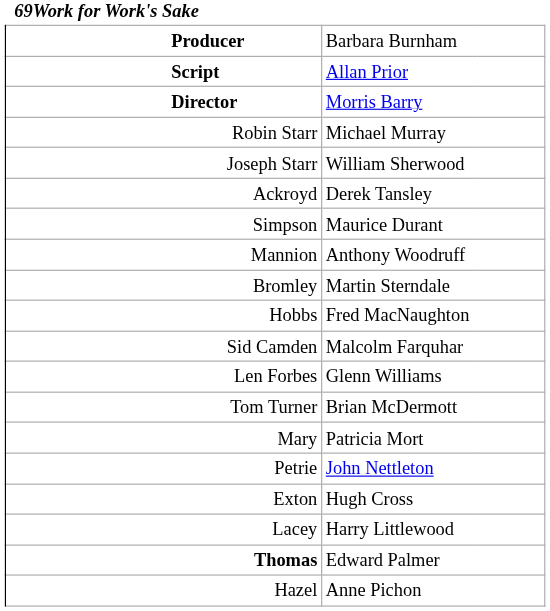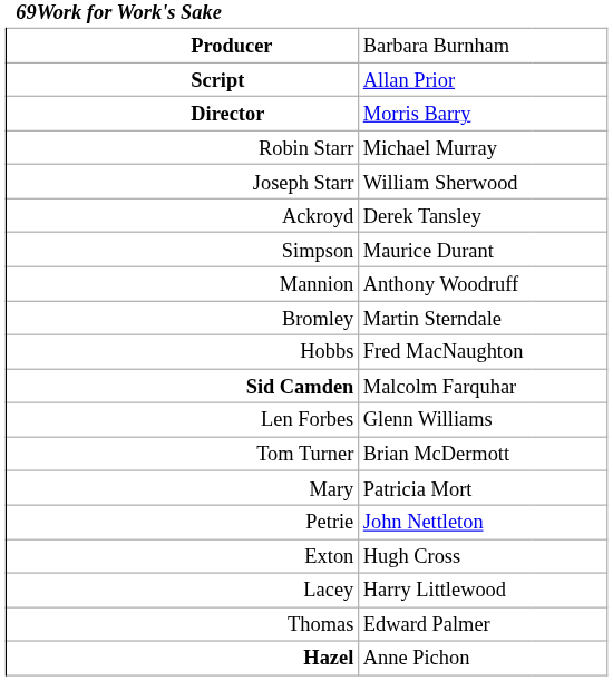Sid Camden | column 2: normal -> bold
Thomas | column 2: bold -> normal
Hazel | column 2: normal -> bold
